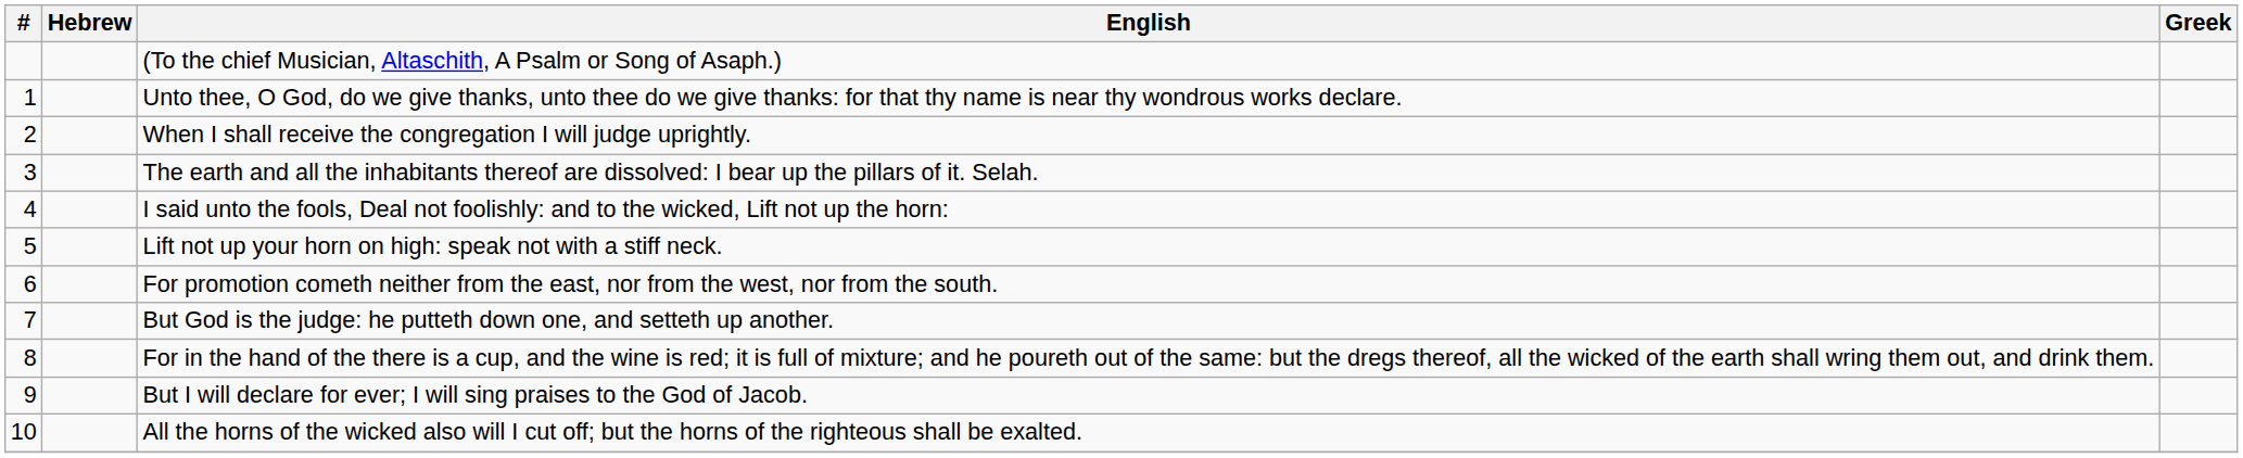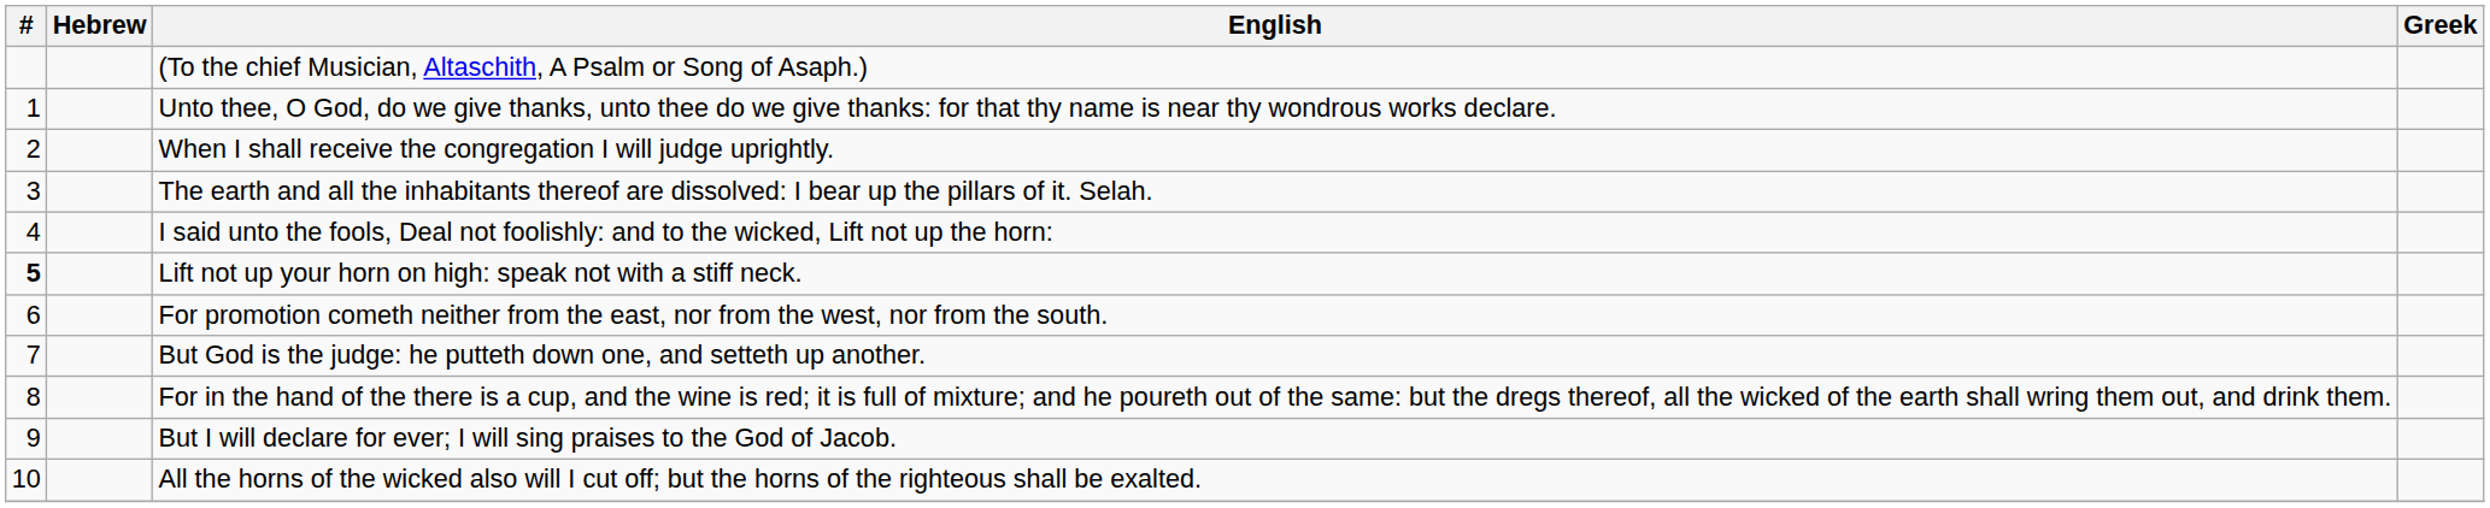Lift not up your horn on high: speak not with a stiff neck. | #: normal -> bold
